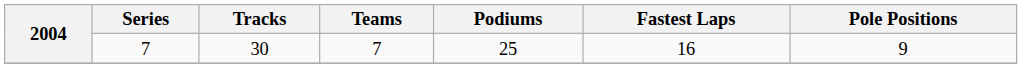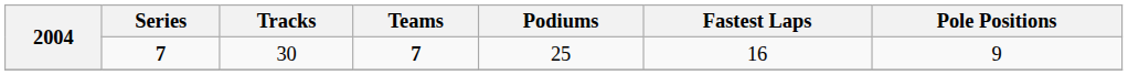row 2 | Series: normal -> bold
row 2 | Teams: normal -> bold
